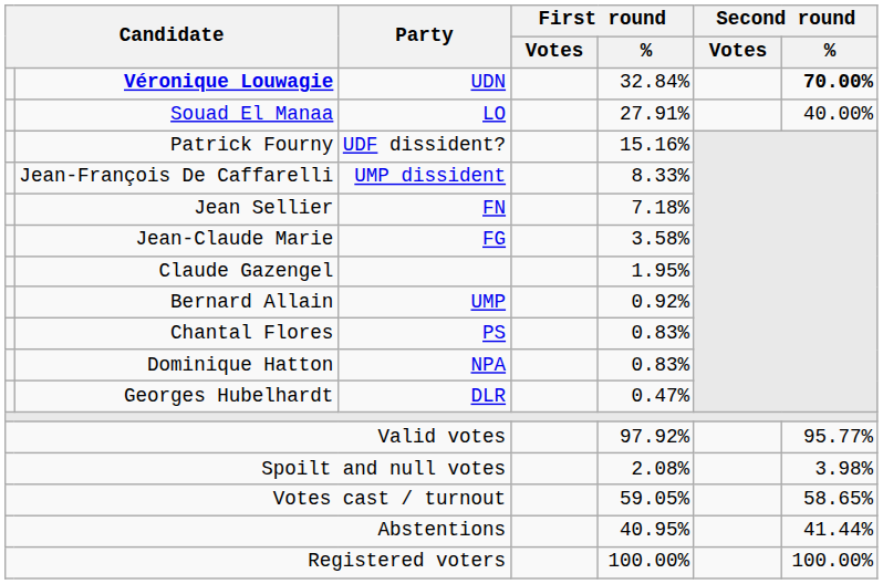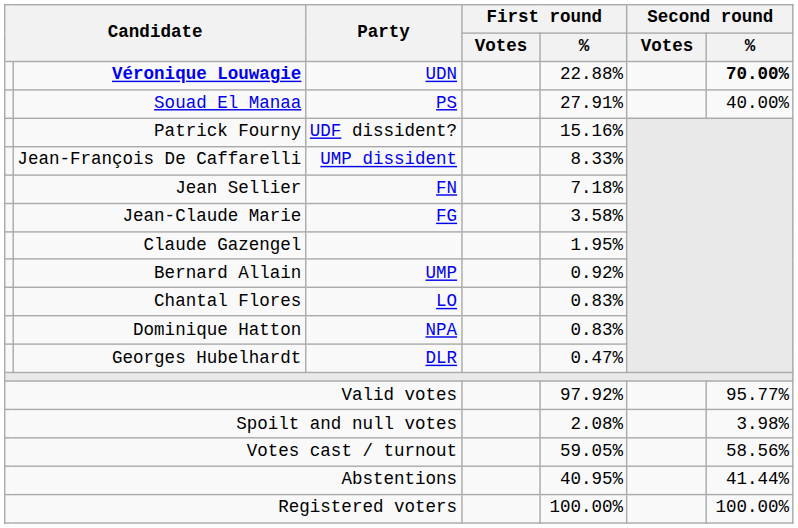Véronique Louwagie | First round / %: 32.84% -> 22.88%
Souad El Manaa | Party: LO -> PS
Chantal Flores | Party: PS -> LO
Votes cast / turnout | Second round / %: 58.65% -> 58.56%
